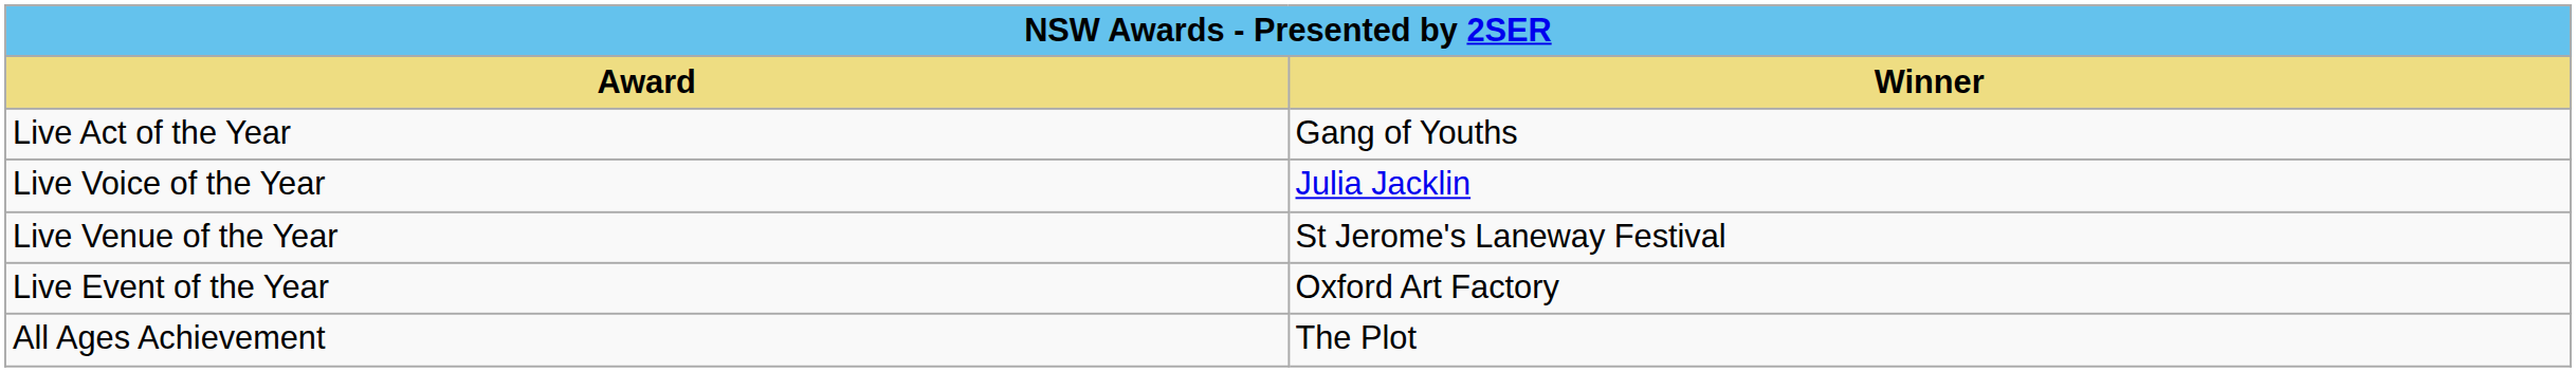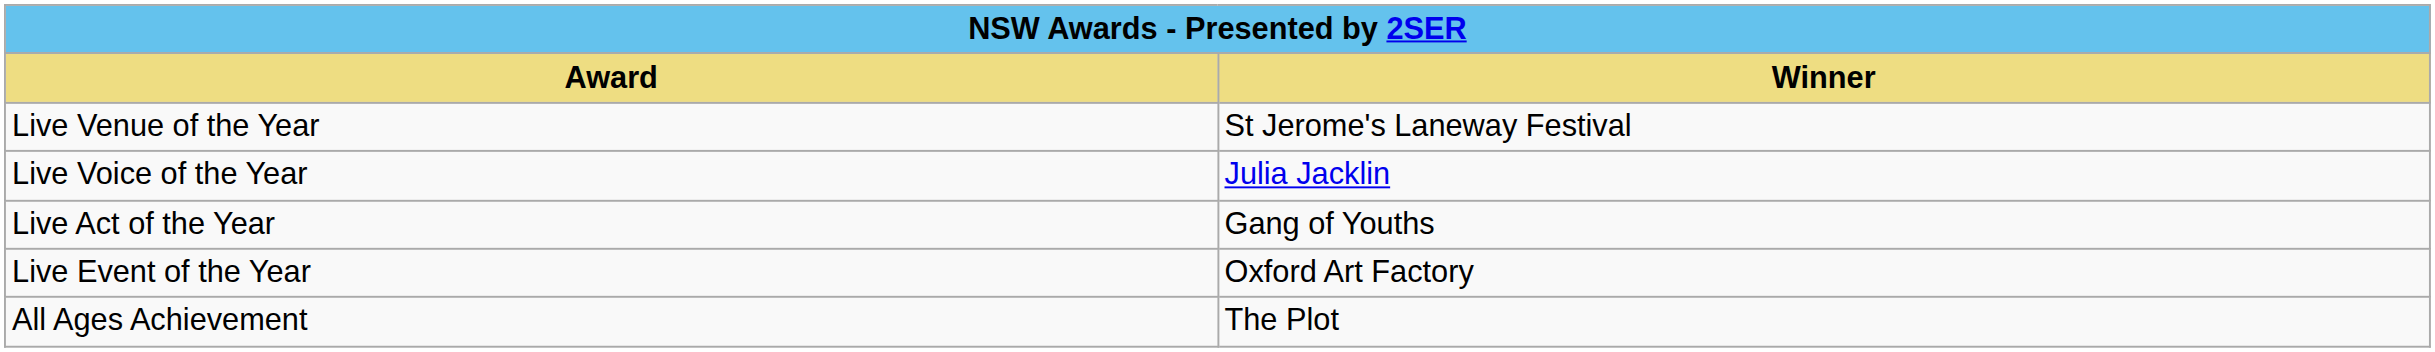rows swapped: Live Act of the Year <-> Live Venue of the Year
